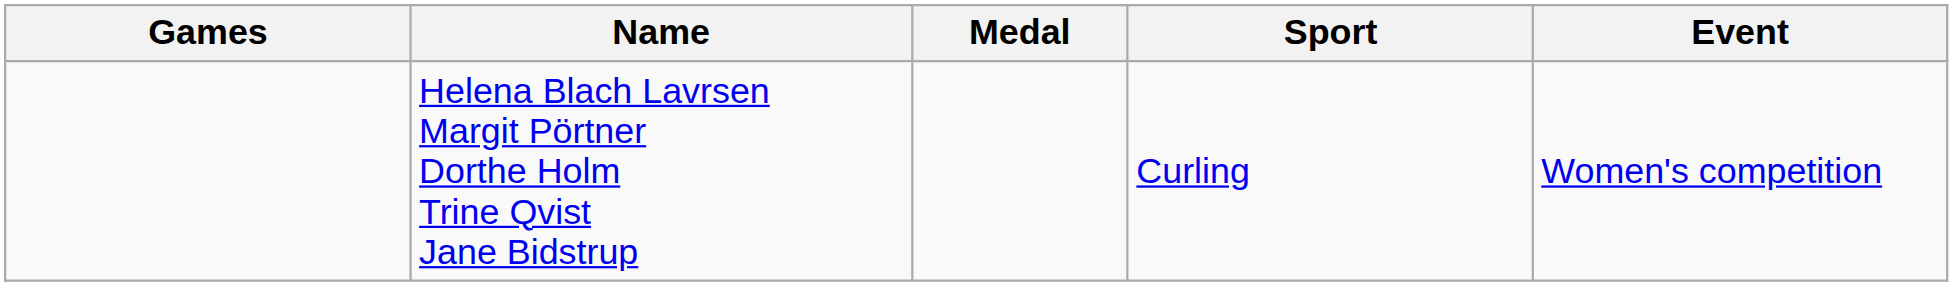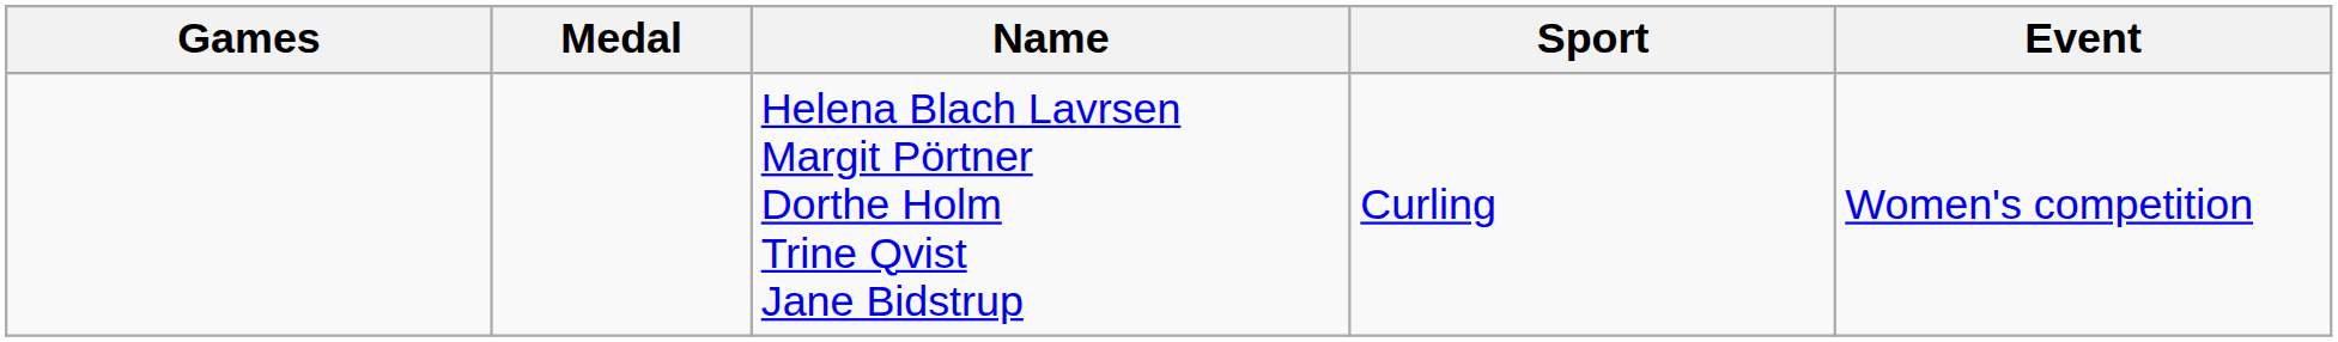columns swapped: Medal <-> Name
